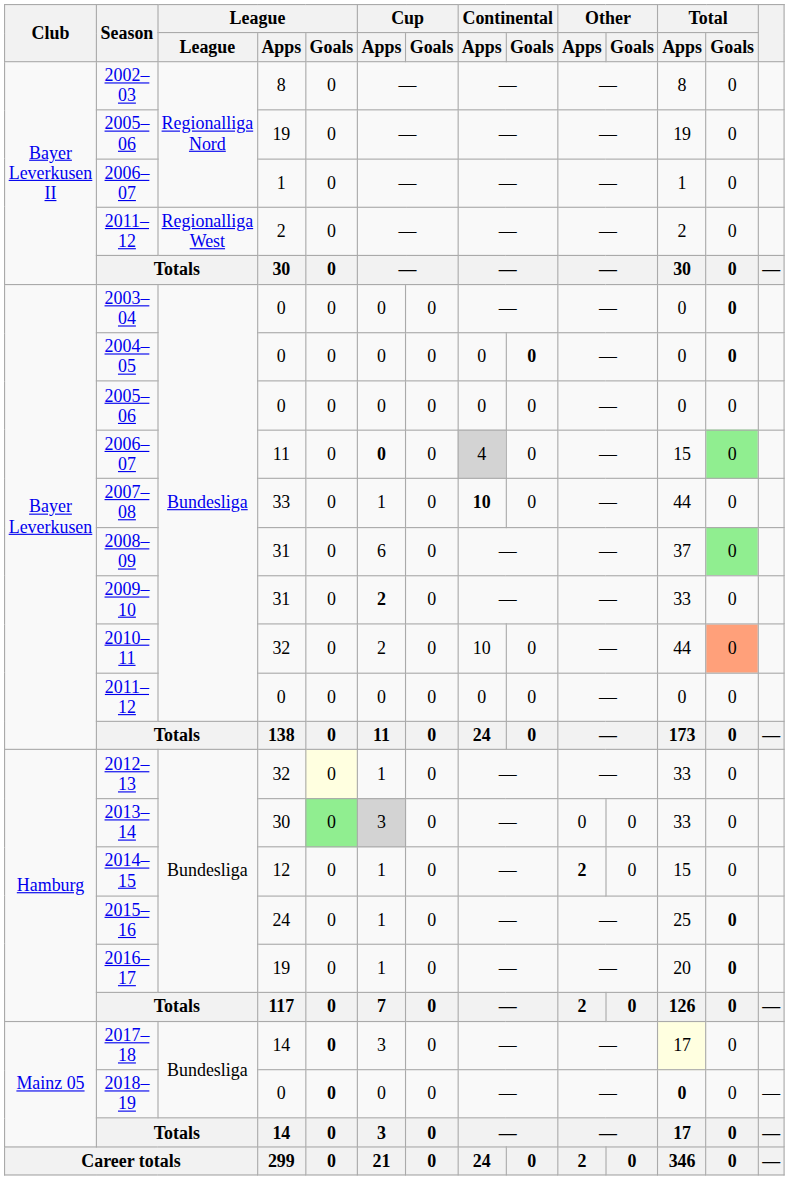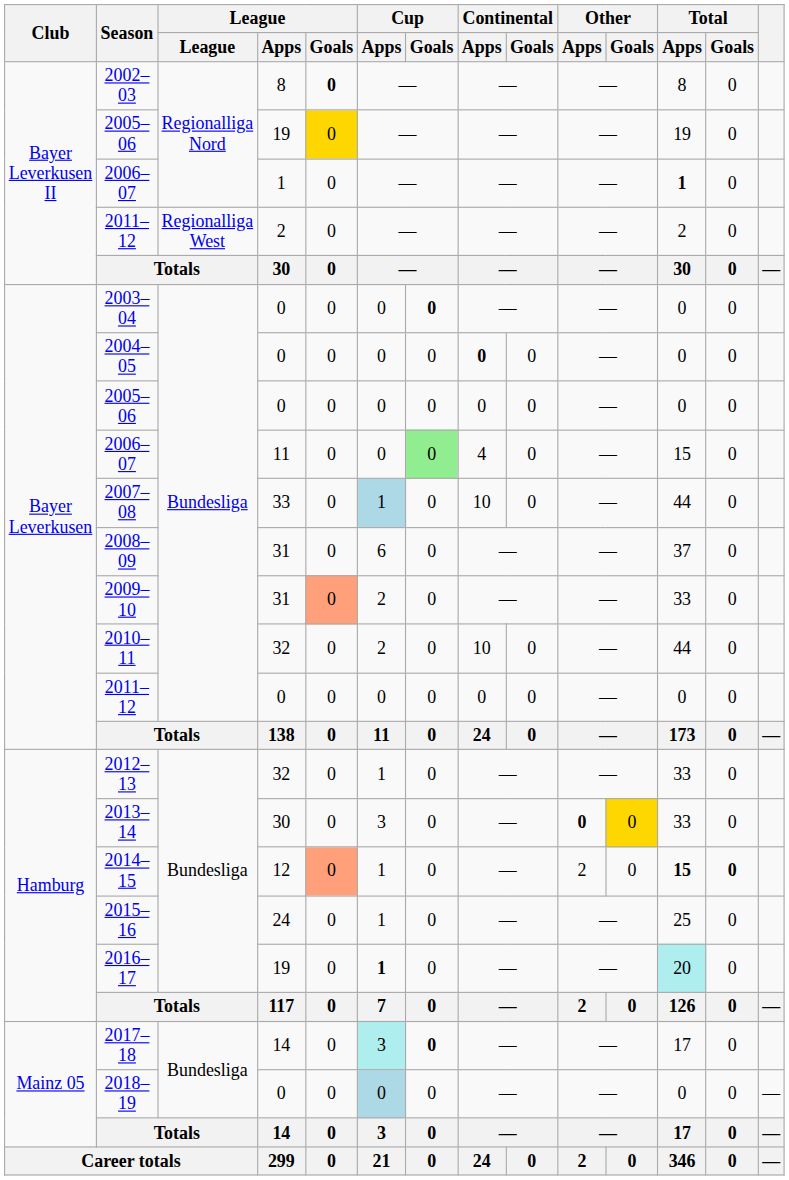2002–03 | League / Goals: normal -> bold
2005–06 / 19 | League / Goals: no background -> gold background
2006–07 / 1 | Total / Apps: normal -> bold
2003–04 | Cup / Goals: normal -> bold
2003–04 | Total / Goals: bold -> normal
2004–05 | Continental / Apps: normal -> bold
2004–05 | Continental / Goals: bold -> normal
2004–05 | Total / Goals: bold -> normal
2006–07 / 11 | Cup / Apps: bold -> normal
2006–07 / 11 | Cup / Goals: no background -> lightgreen background
2006–07 / 11 | Continental / Apps: lightgrey background -> no background
2006–07 / 11 | Total / Goals: lightgreen background -> no background
2007–08 | Cup / Apps: no background -> lightblue background
2007–08 | Continental / Apps: bold -> normal
2008–09 | Total / Goals: lightgreen background -> no background
2009–10 | League / Goals: no background -> lightsalmon background
2009–10 | Cup / Apps: bold -> normal
2010–11 | Total / Goals: lightsalmon background -> no background
2012–13 | League / Goals: lightyellow background -> no background
2013–14 | League / Goals: lightgreen background -> no background
2013–14 | Cup / Apps: lightgrey background -> no background
2013–14 | Other / Apps: normal -> bold
2013–14 | Other / Goals: no background -> gold background
2014–15 | League / Goals: no background -> lightsalmon background
2014–15 | Other / Apps: bold -> normal
2014–15 | Total / Apps: normal -> bold
2014–15 | Total / Goals: normal -> bold
2015–16 | Total / Goals: bold -> normal
2016–17 | Cup / Apps: normal -> bold
2016–17 | Total / Apps: no background -> paleturquoise background
2016–17 | Total / Goals: bold -> normal
2017–18 | League / Goals: bold -> normal
2017–18 | Cup / Apps: no background -> paleturquoise background
2017–18 | Cup / Goals: normal -> bold
2017–18 | Total / Apps: lightyellow background -> no background
2018–19 | League / Goals: bold -> normal
2018–19 | Cup / Apps: no background -> lightblue background
2018–19 | Total / Apps: bold -> normal
